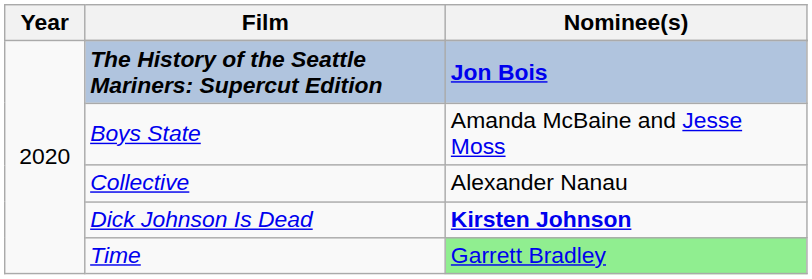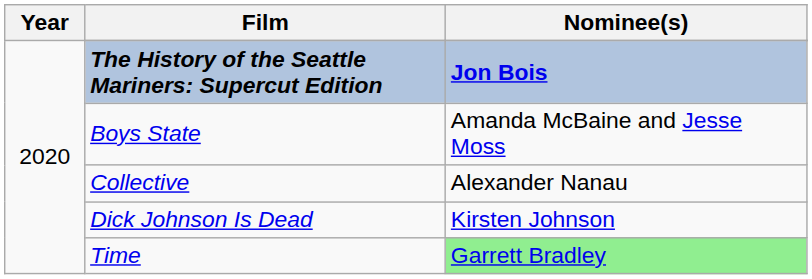Dick Johnson Is Dead | Nominee(s): bold -> normal
